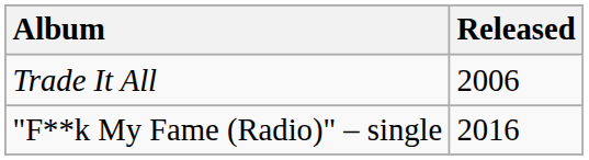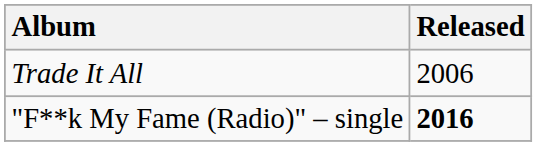"F**k My Fame (Radio)" – single | Released: normal -> bold
